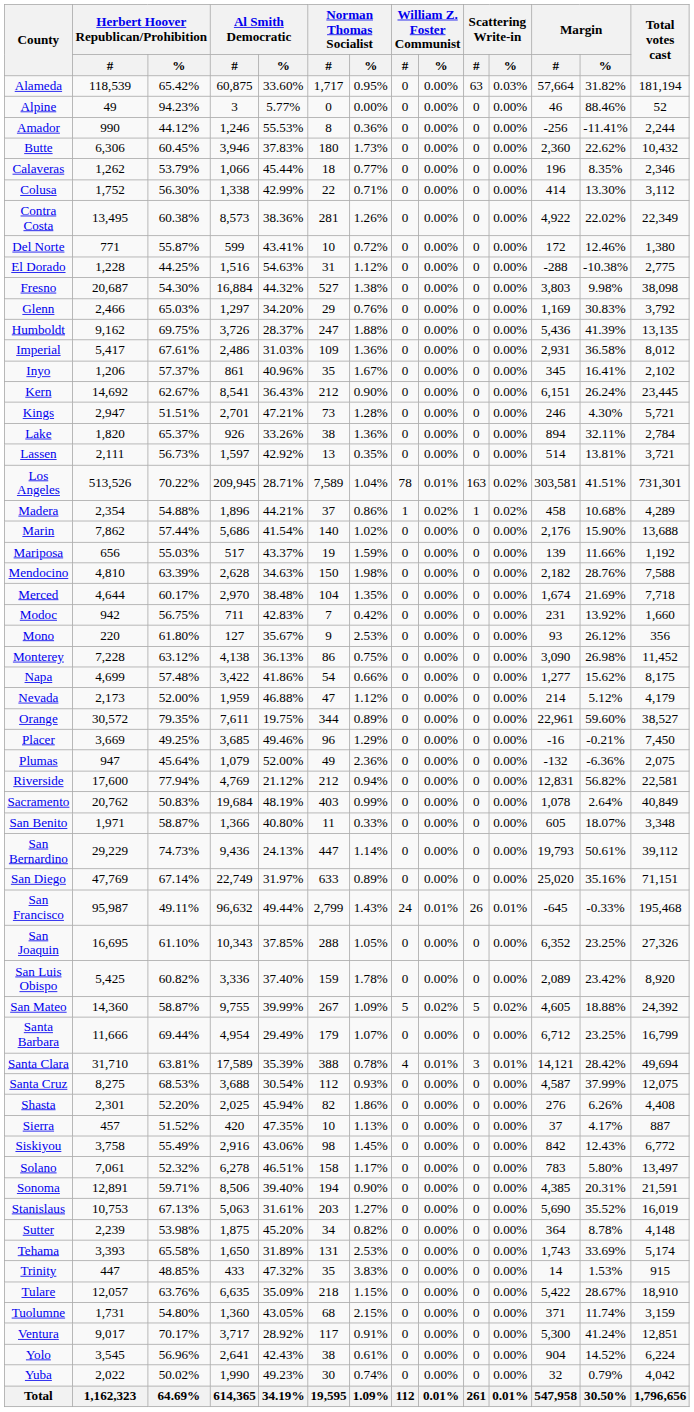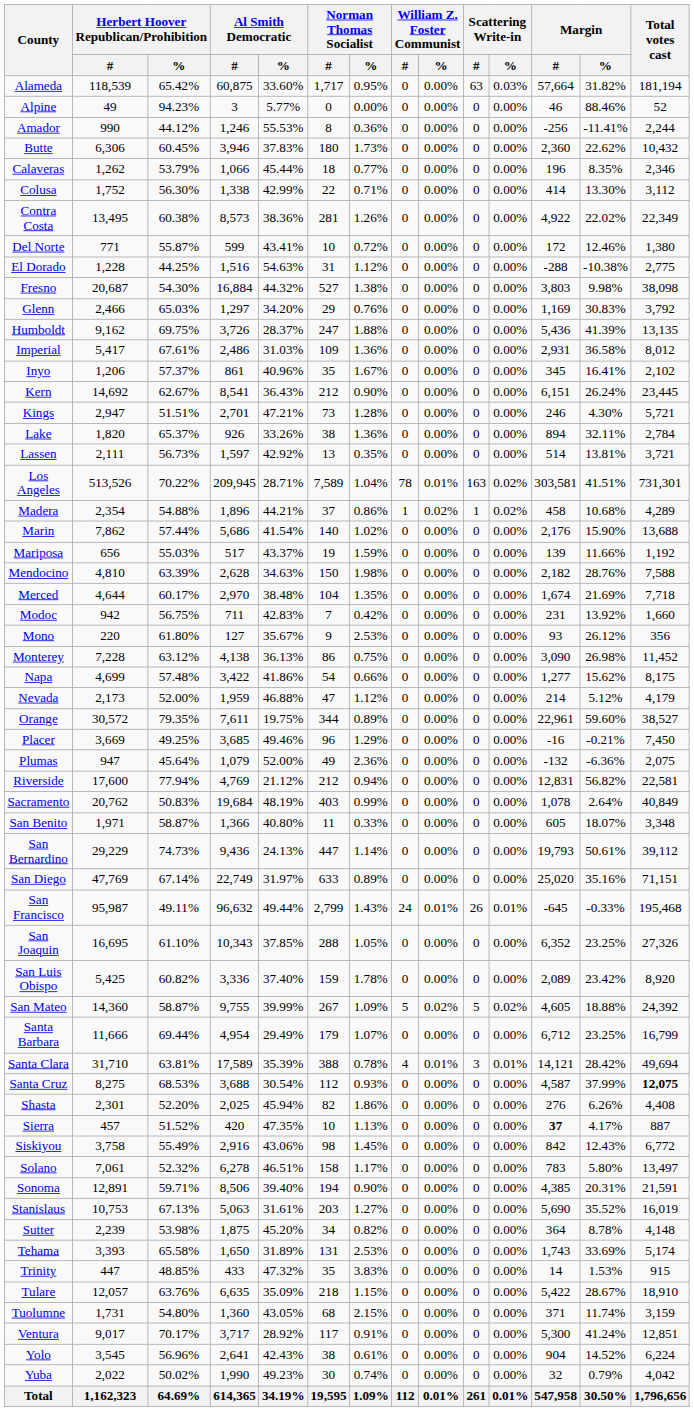Santa Cruz | Total votes cast: normal -> bold
Sierra | Margin / #: normal -> bold
